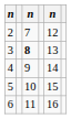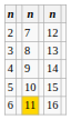3 | column 3: bold -> normal
6 | column 3: no background -> gold background
